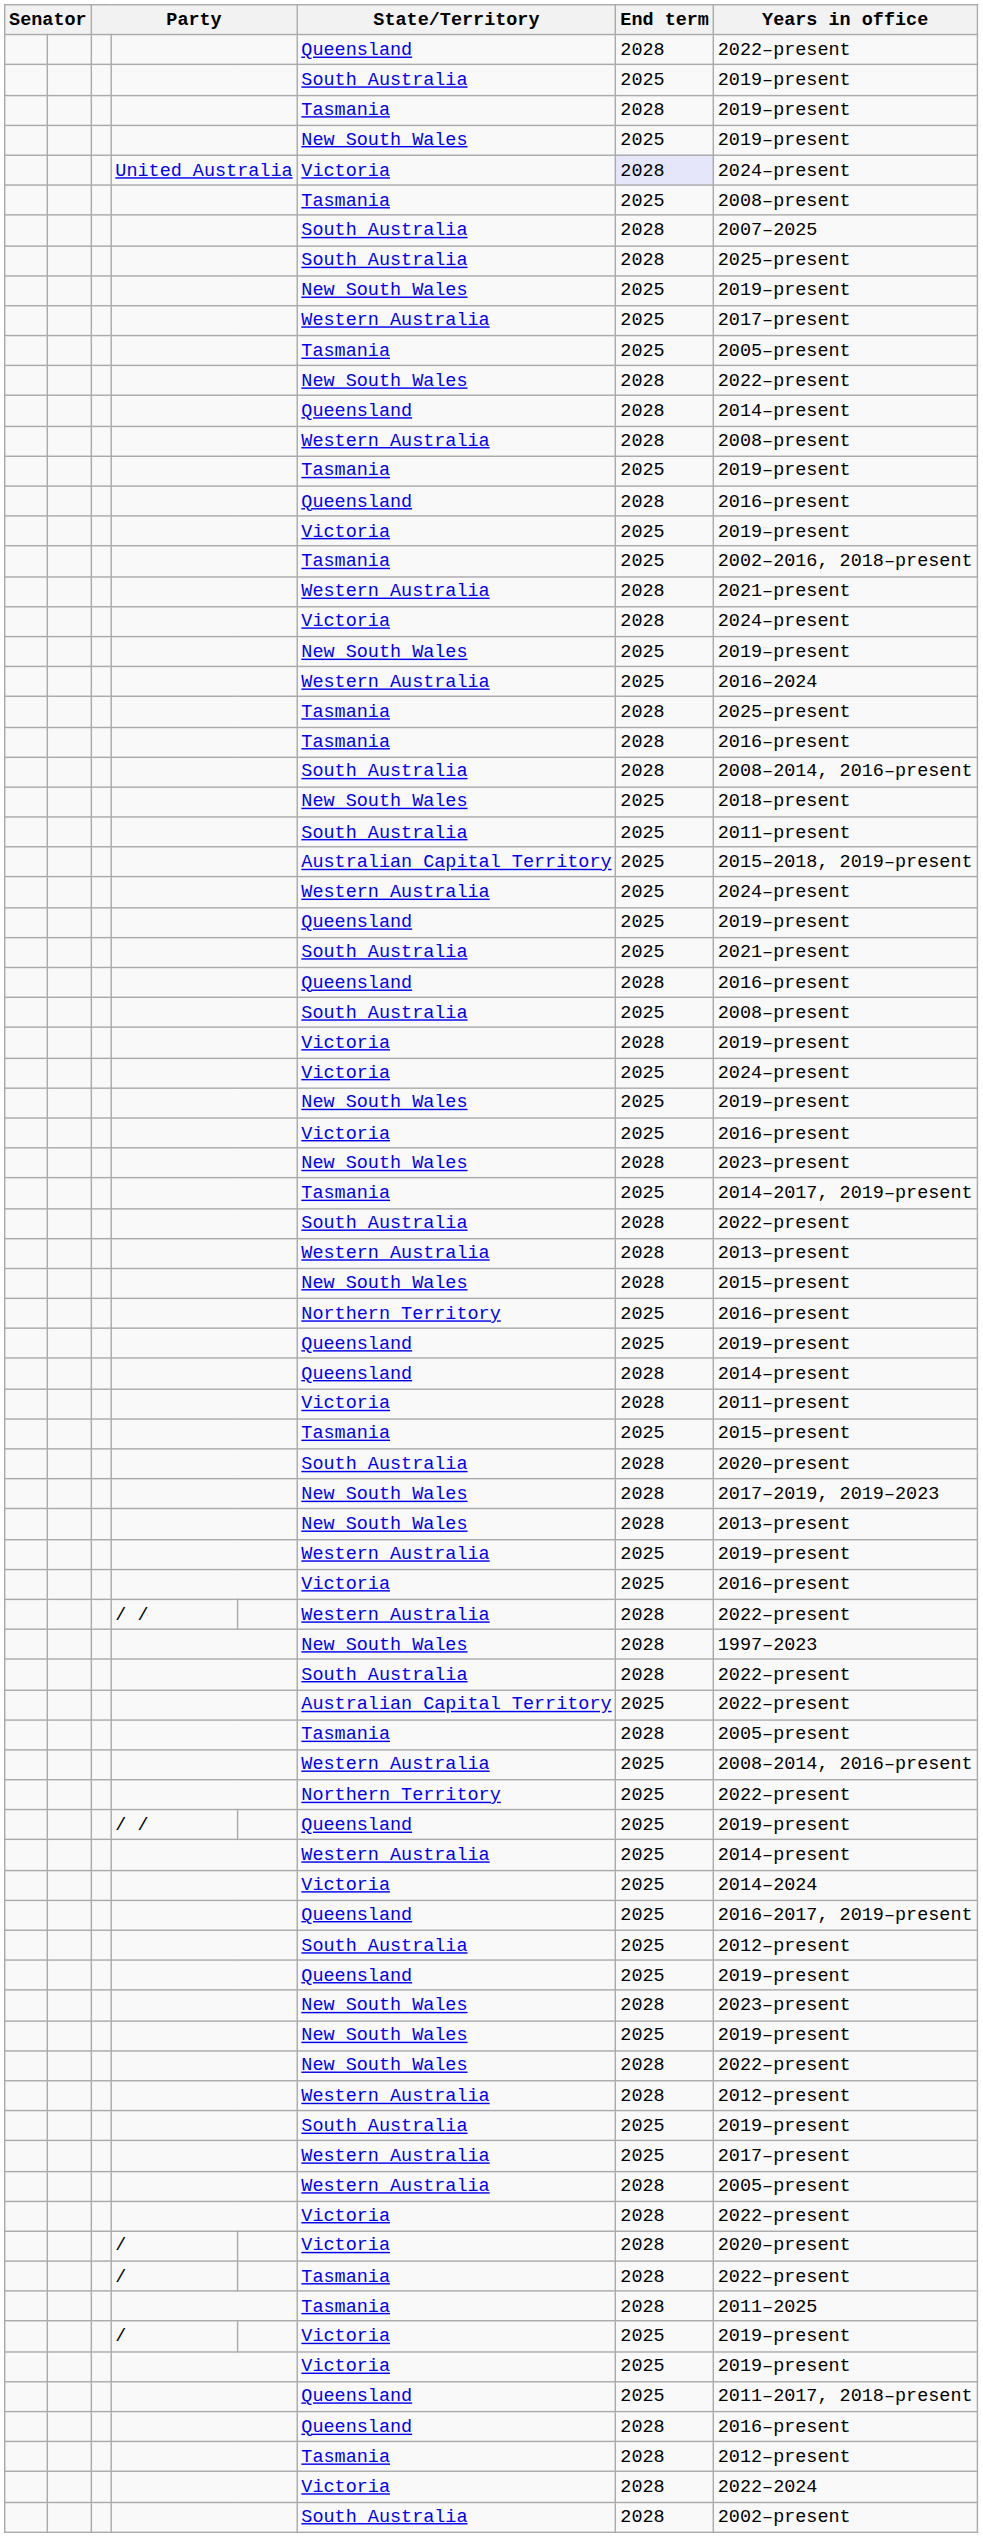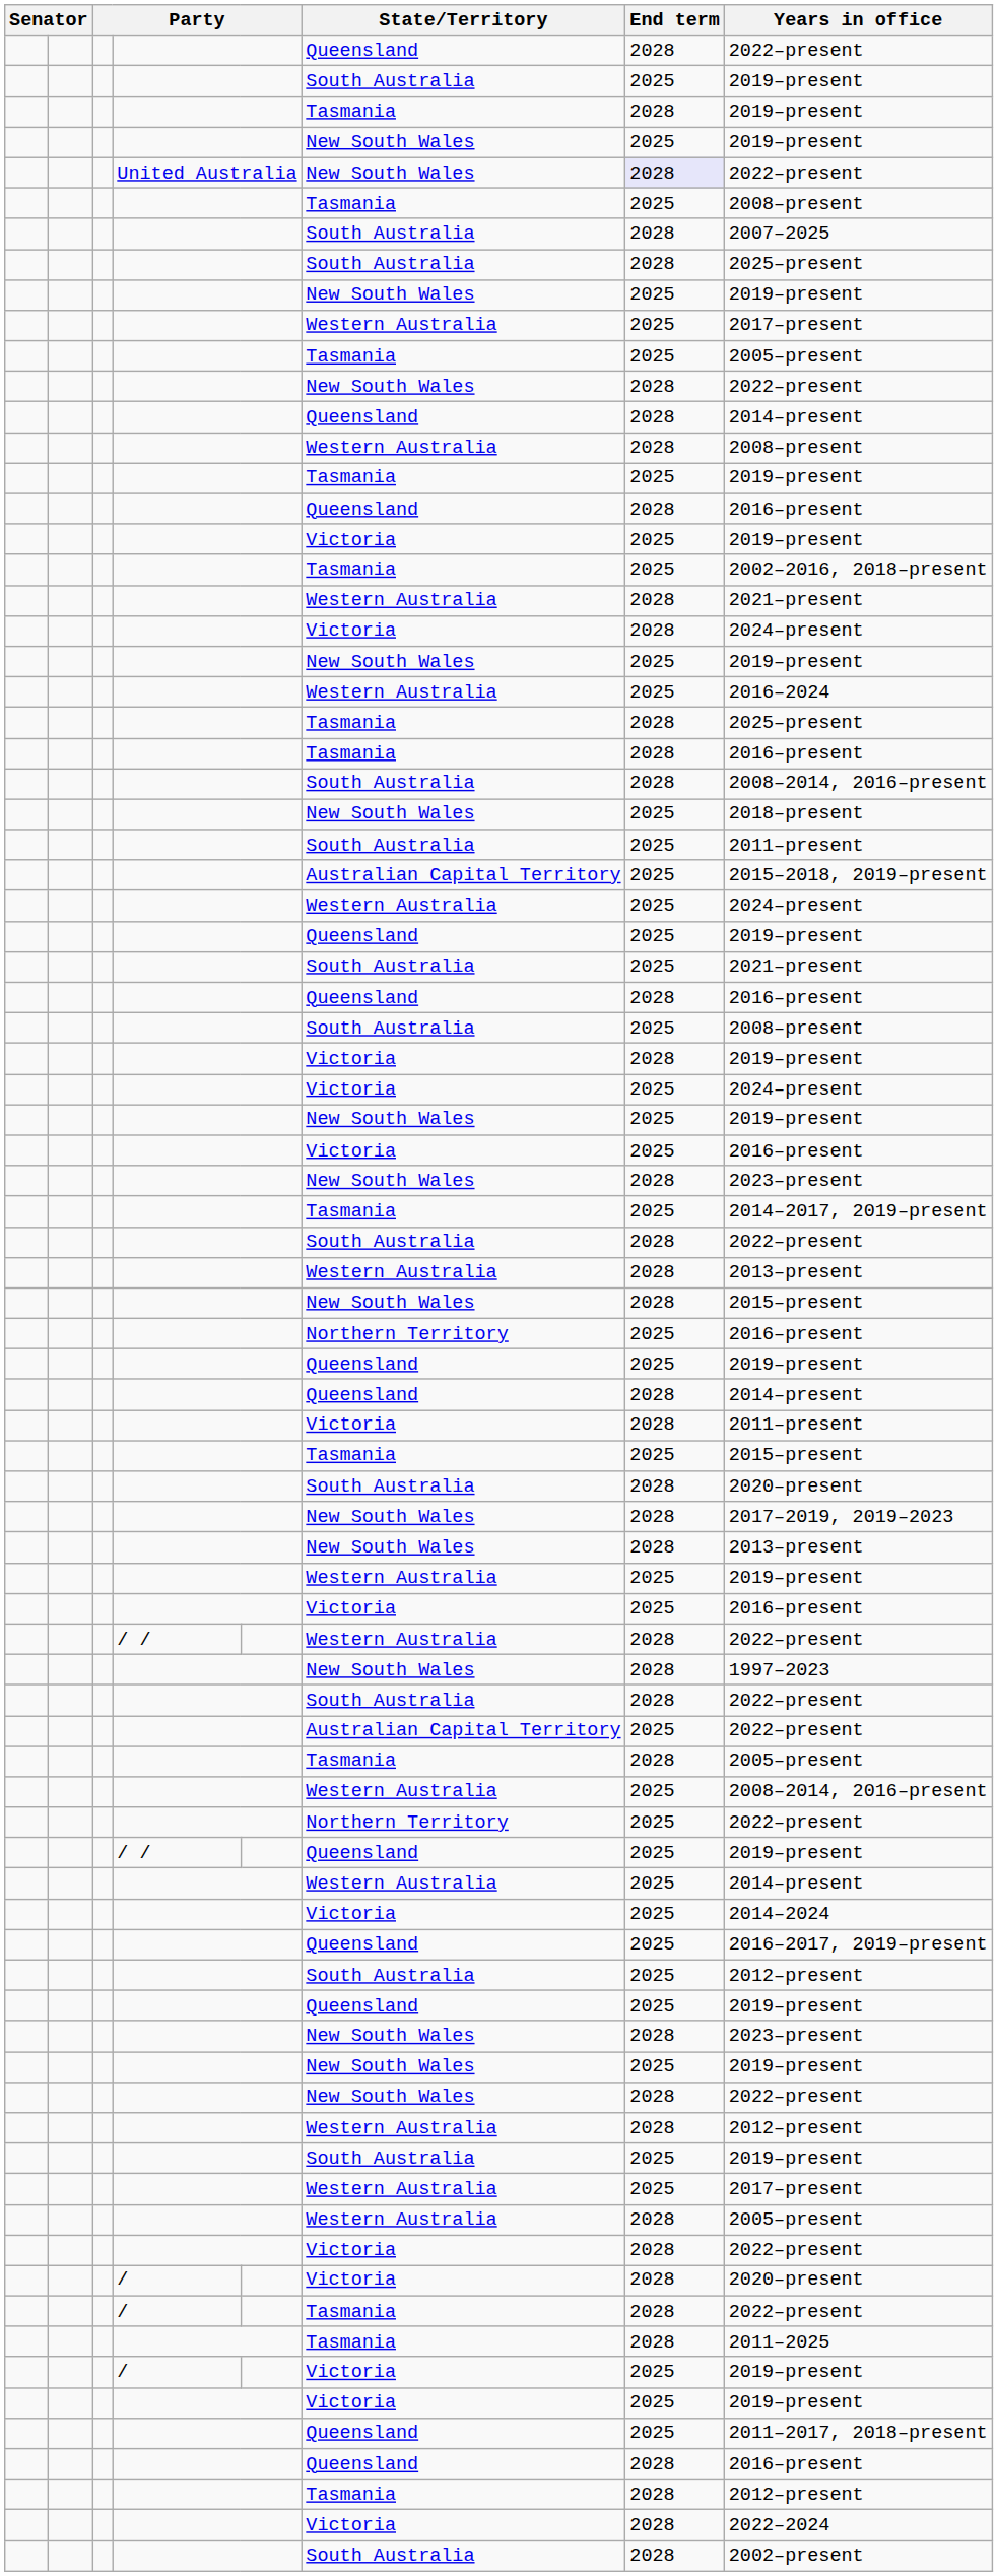United Australia | State/Territory: Victoria -> New South Wales
United Australia | Years in office: 2024–present -> 2022–present
